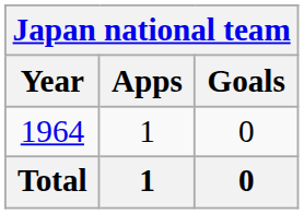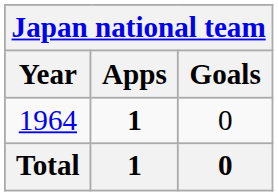1964 | Apps: normal -> bold
